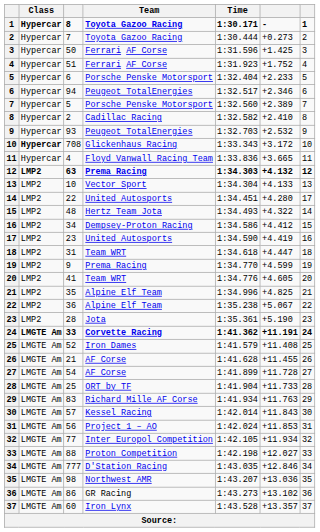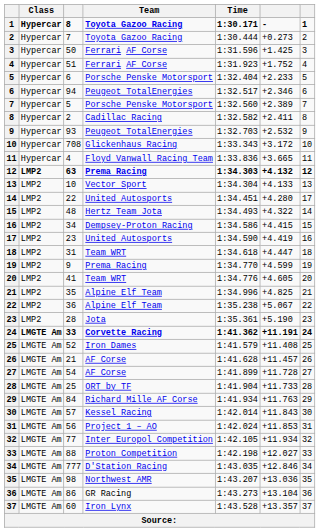row 9 | column 6: +2.410 -> +2.411
row 11 | Class: bold -> normal
row 17 | column 6: +4.412 -> +4.415
row 27 | column 6: +11.455 -> +11.457
row 30 | column 3: 83 -> 84
row 37 | column 6: +13.102 -> +13.104
